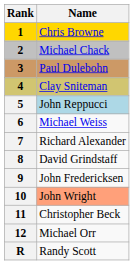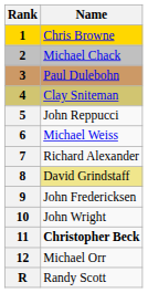John Reppucci | Name: lightblue background -> no background
David Grindstaff | Name: no background -> khaki background
John Wright | Name: lightsalmon background -> no background
Christopher Beck | Name: normal -> bold
